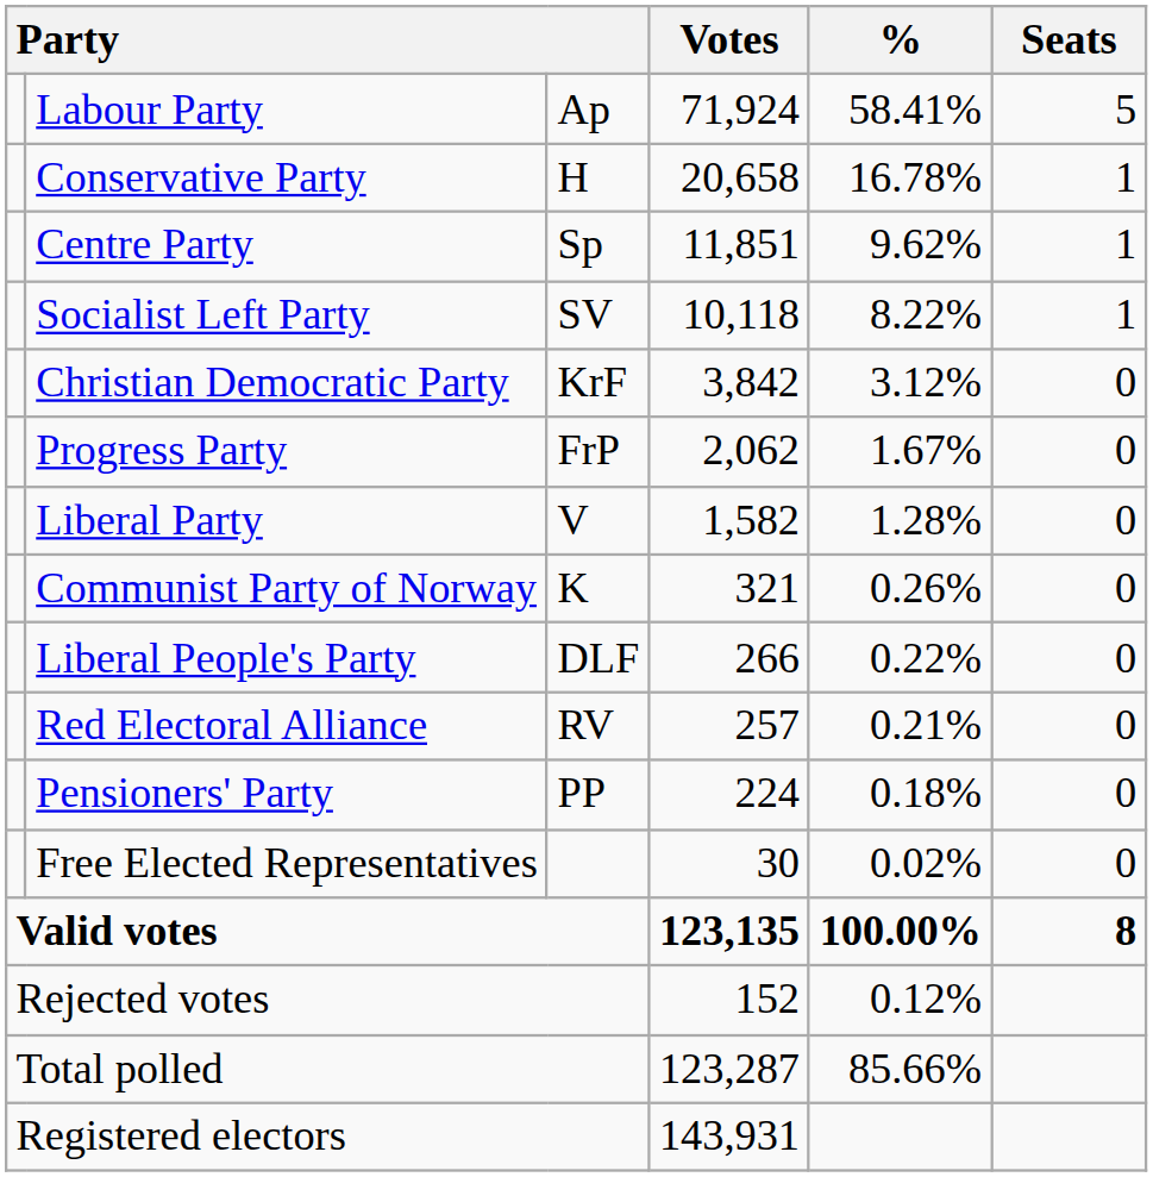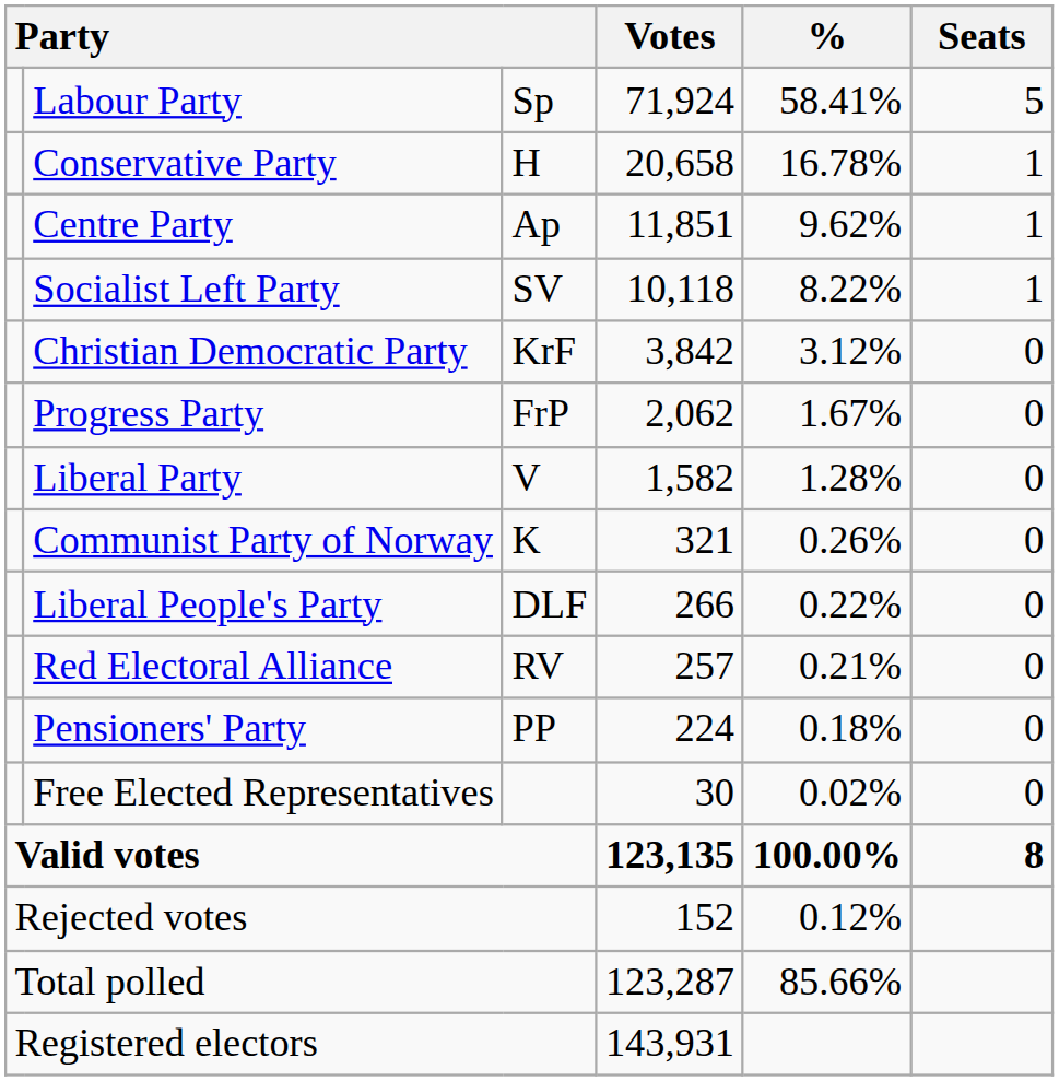Labour Party | column 3: Ap -> Sp
Centre Party | column 3: Sp -> Ap
